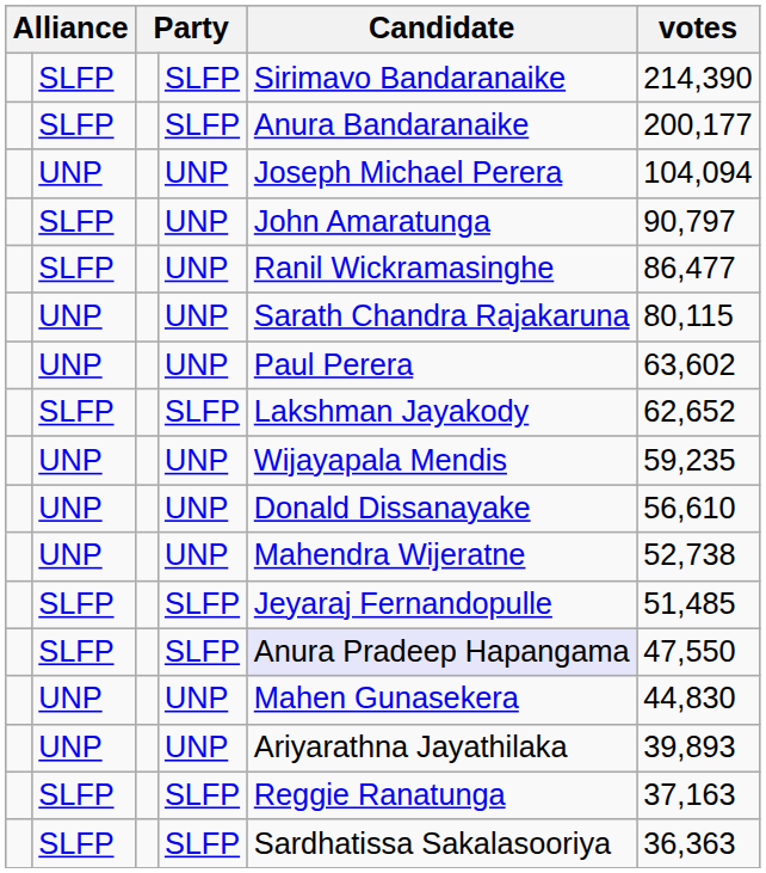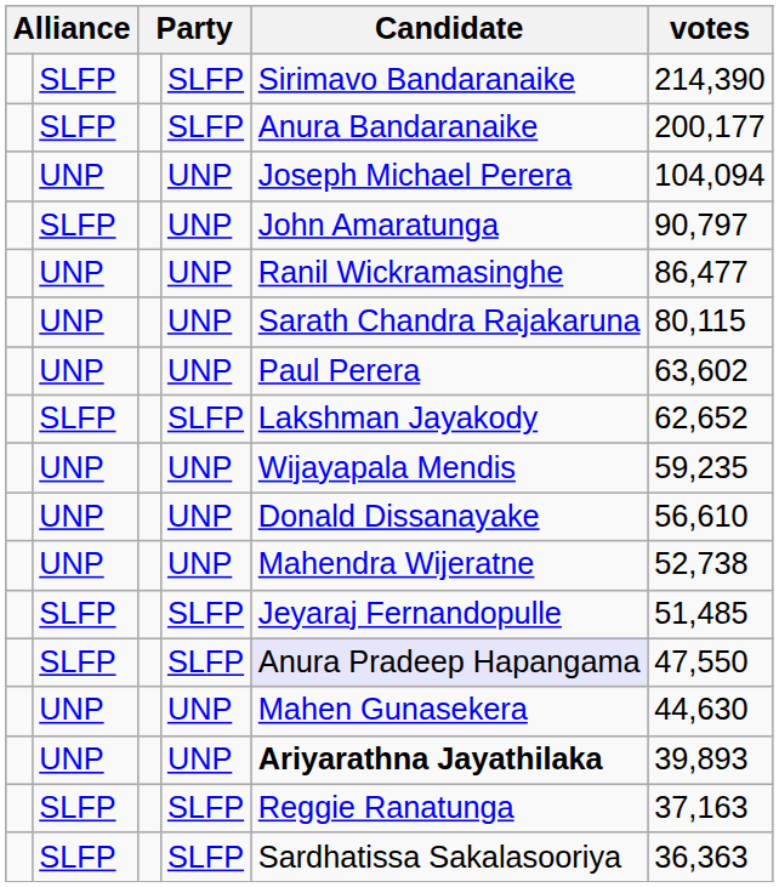row 6 | column 2: SLFP -> UNP
row 15 | votes: 44,830 -> 44,630
row 16 | Candidate: normal -> bold
